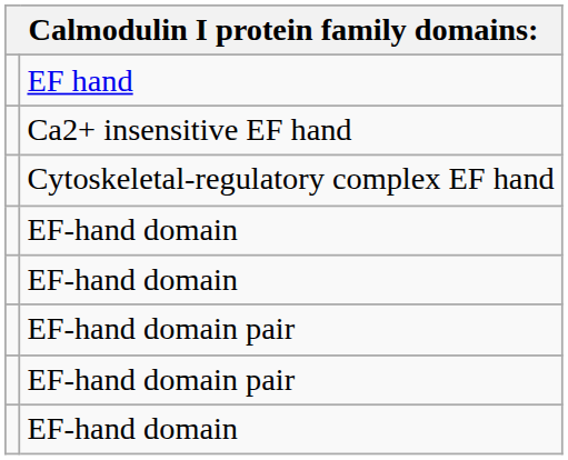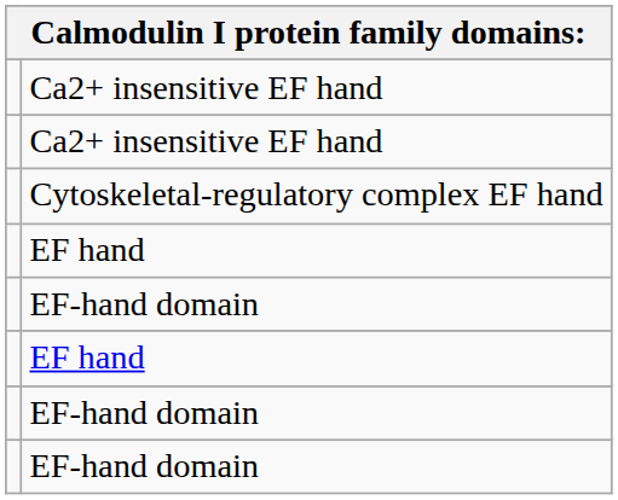row 2 | column 2: EF hand -> Ca2+ insensitive EF hand
row 5 | column 2: EF-hand domain -> EF hand
row 7 | column 2: EF-hand domain pair -> EF hand
row 8 | column 2: EF-hand domain pair -> EF-hand domain
